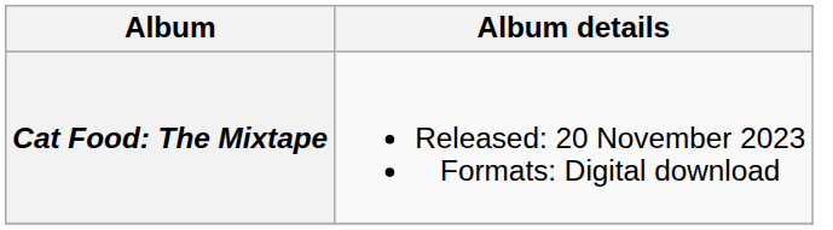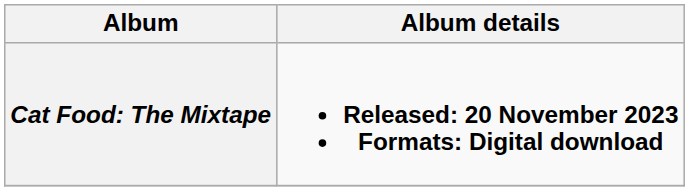Cat Food: The Mixtape | Album details: normal -> bold
